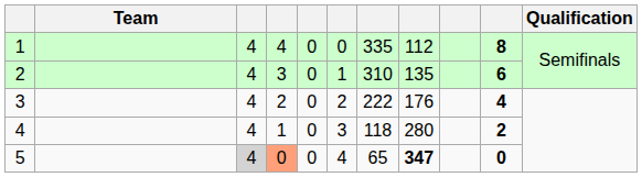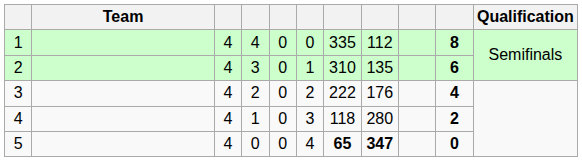5 | column 3: lightgrey background -> no background
5 | column 4: lightsalmon background -> no background
5 | column 7: normal -> bold
